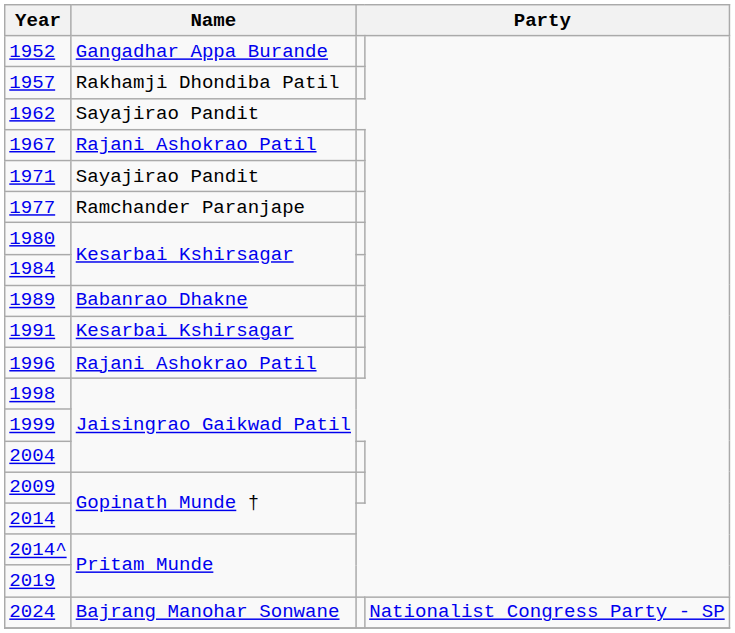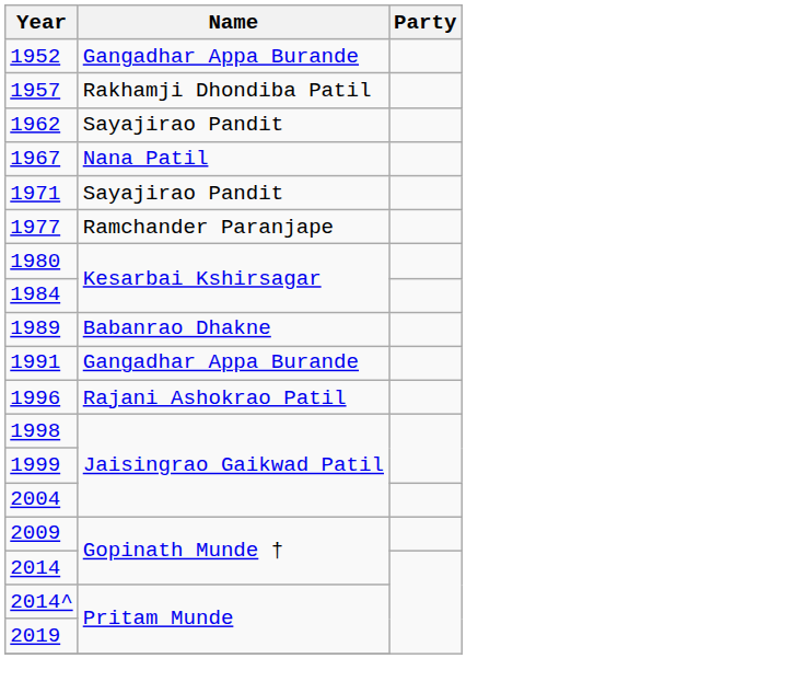1967 | Name: Rajani Ashokrao Patil -> Nana Patil
1991 | Name: Kesarbai Kshirsagar -> Gangadhar Appa Burande
- row: 2024 | Bajrang Manohar Sonwane | Nationalist Congress Party - SP
